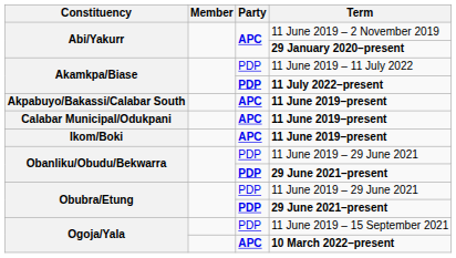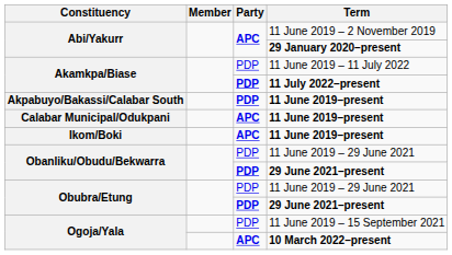Akpabuyo/Bakassi/Calabar South / 11 June 2019–present | Party: APC -> PDP
